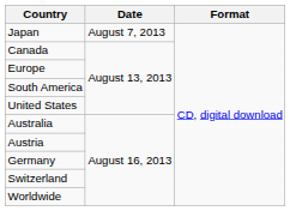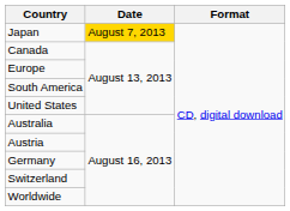Japan | Date: no background -> gold background
